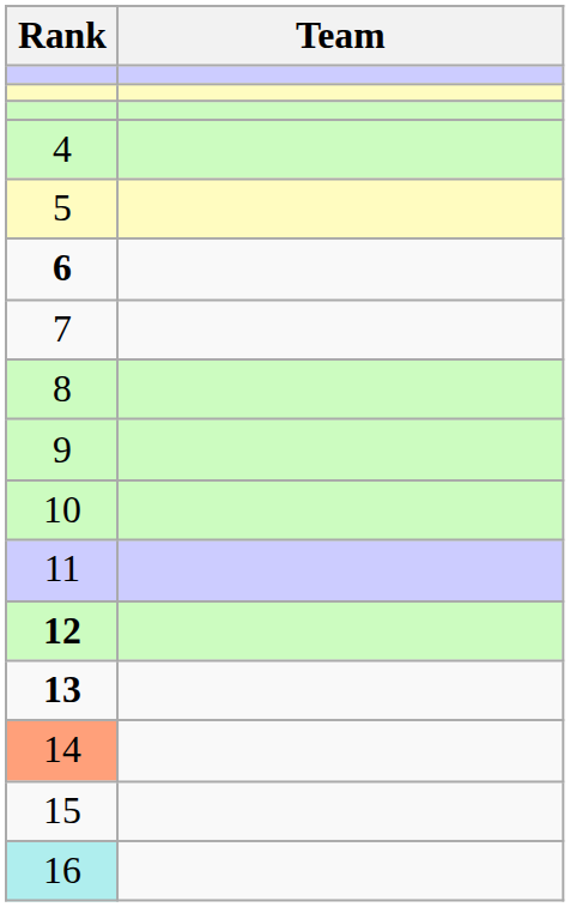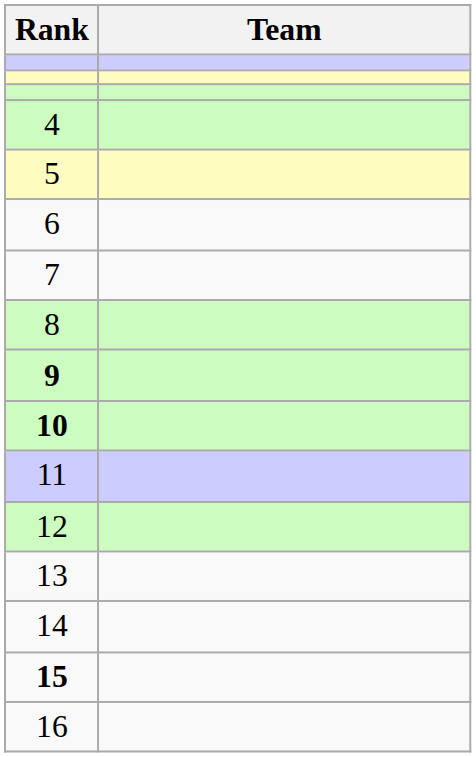row 7 | Rank: bold -> normal
row 10 | Rank: normal -> bold
row 11 | Rank: normal -> bold
row 13 | Rank: bold -> normal
row 14 | Rank: bold -> normal
row 15 | Rank: lightsalmon background -> no background
row 16 | Rank: normal -> bold
row 17 | Rank: paleturquoise background -> no background
